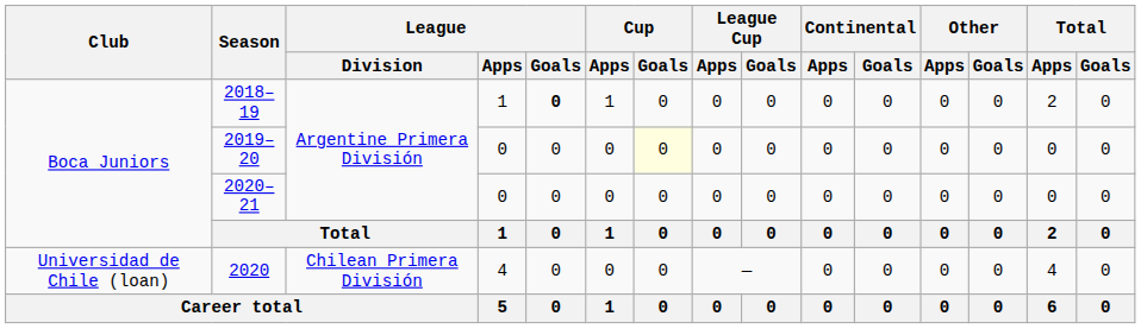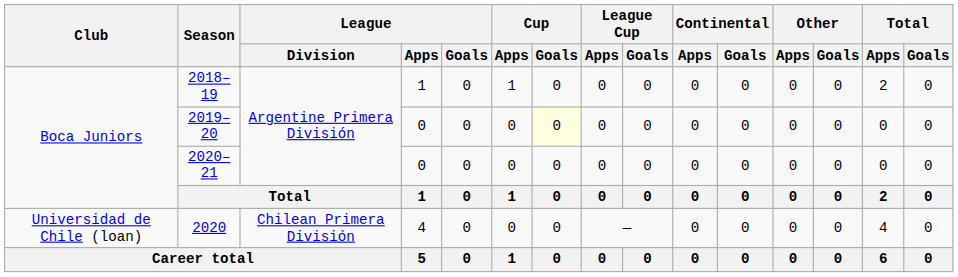2018–19 | League / Goals: bold -> normal
